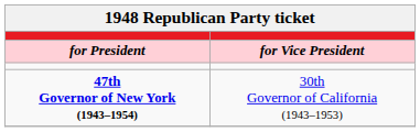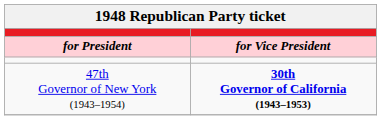47th Governor of New York (1943–1954) | column 1: bold -> normal
47th Governor of New York (1943–1954) | column 2: normal -> bold
